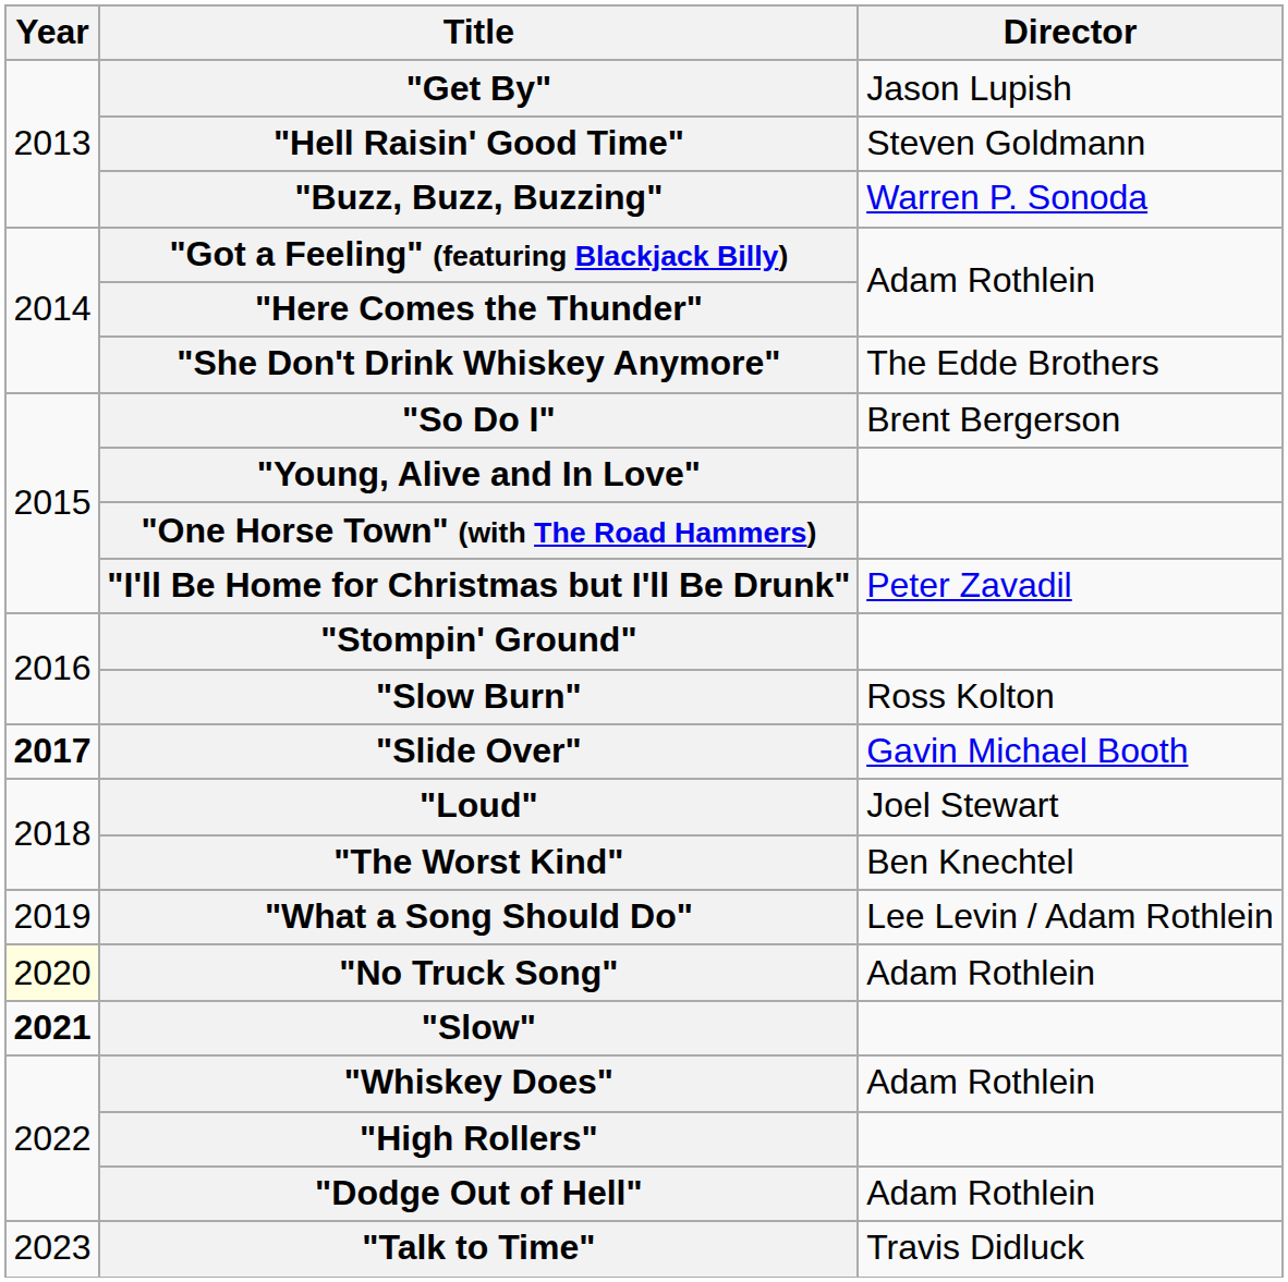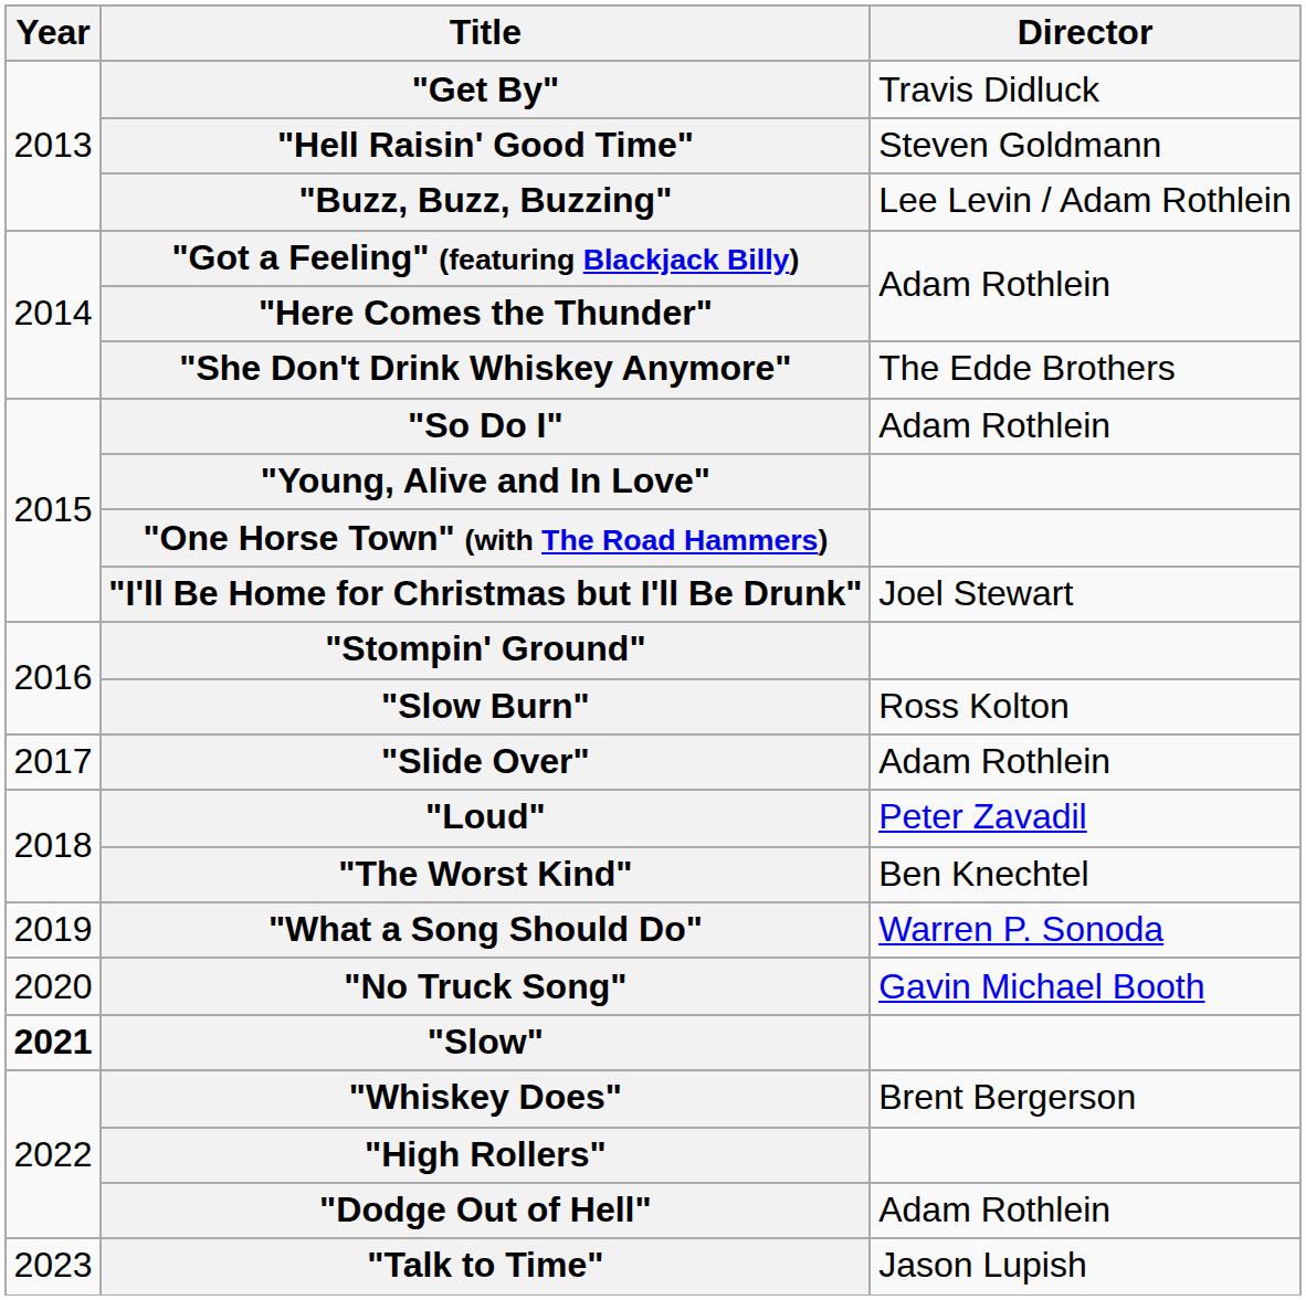"Get By" | Director: Jason Lupish -> Travis Didluck
"Buzz, Buzz, Buzzing" | Director: Warren P. Sonoda -> Lee Levin / Adam Rothlein
"So Do I" | Director: Brent Bergerson -> Adam Rothlein
"I'll Be Home for Christmas but I'll Be Drunk" | Director: Peter Zavadil -> Joel Stewart
"Slide Over" | Year: bold -> normal
"Slide Over" | Director: Gavin Michael Booth -> Adam Rothlein
"Loud" | Director: Joel Stewart -> Peter Zavadil
"What a Song Should Do" | Director: Lee Levin / Adam Rothlein -> Warren P. Sonoda
"No Truck Song" | Year: lightyellow background -> no background
"No Truck Song" | Director: Adam Rothlein -> Gavin Michael Booth
"Whiskey Does" | Director: Adam Rothlein -> Brent Bergerson
"Talk to Time" | Director: Travis Didluck -> Jason Lupish
